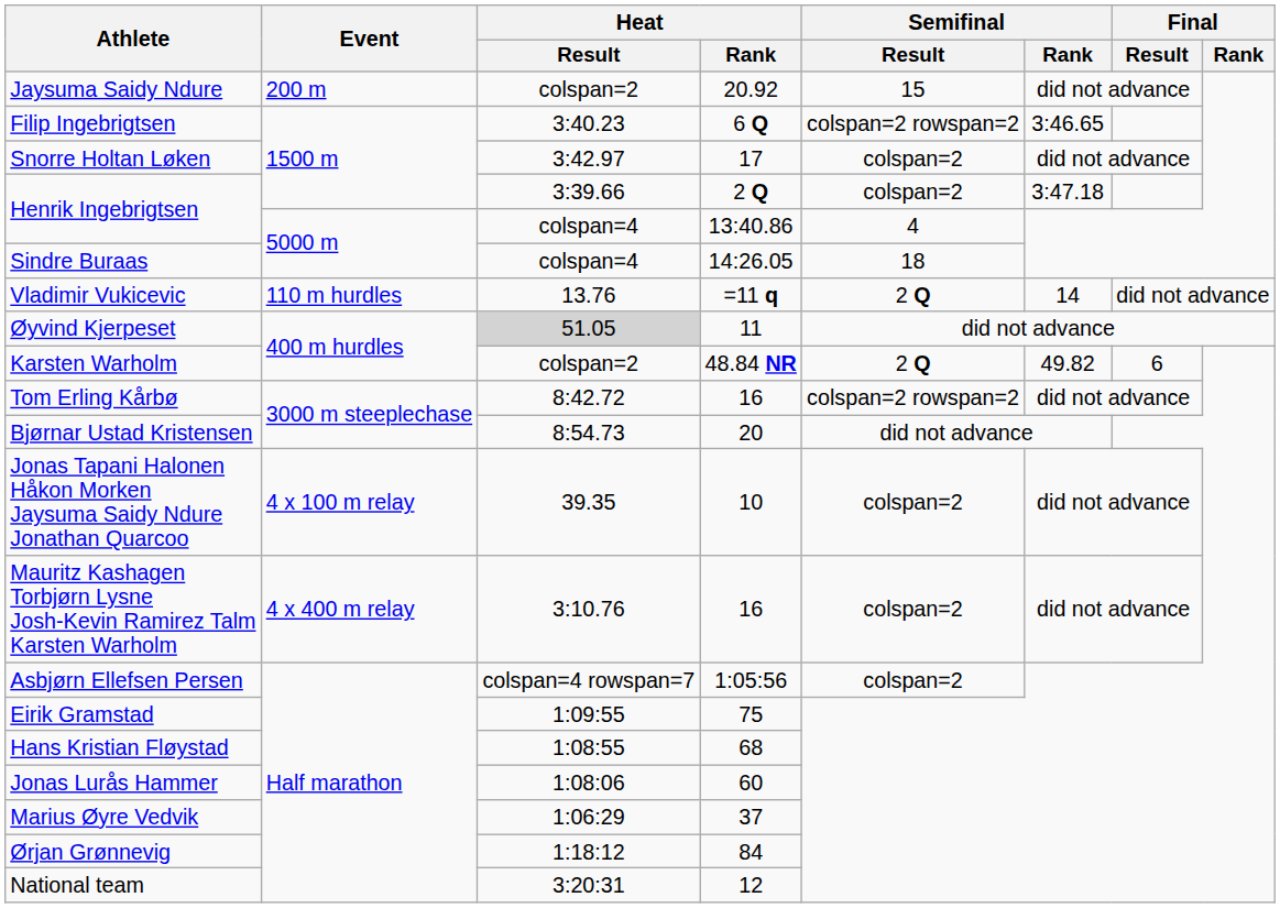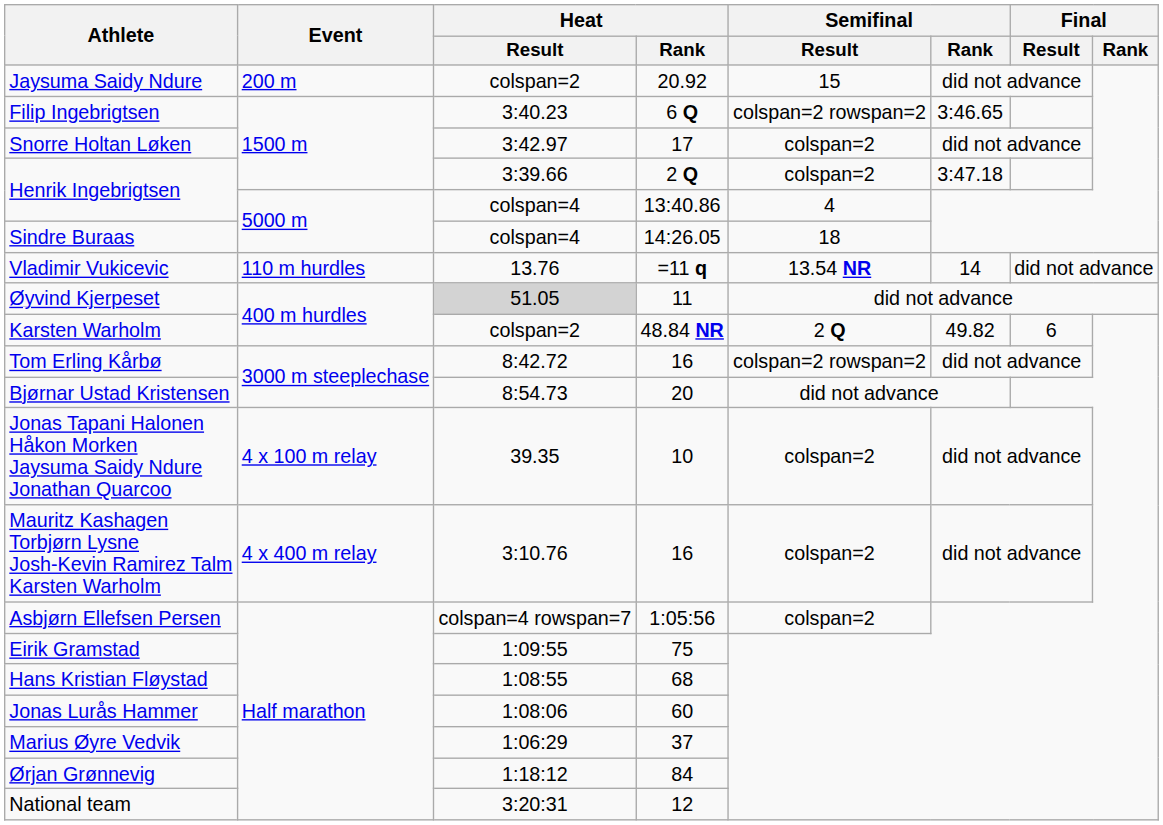Vladimir Vukicevic | Semifinal / Result: 2 Q -> 13.54 NR
